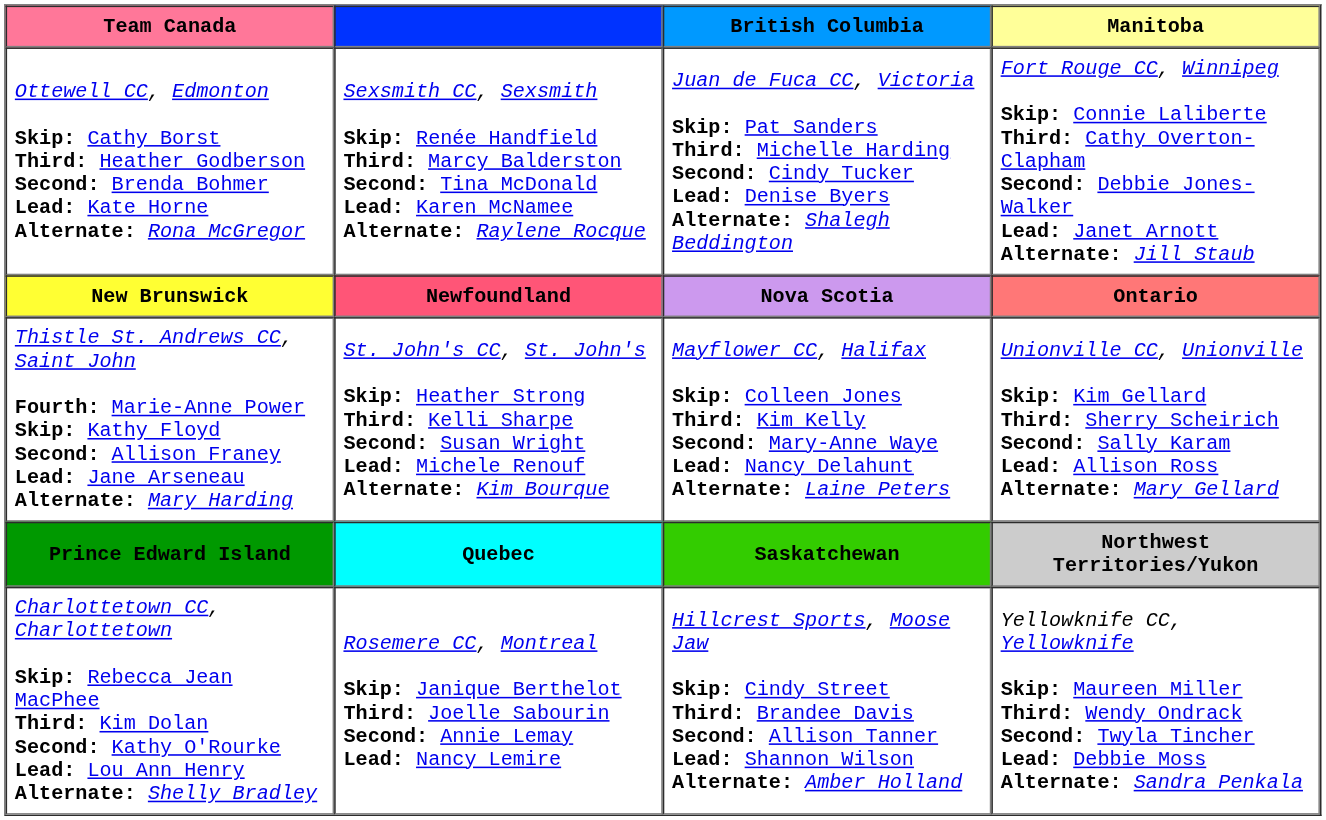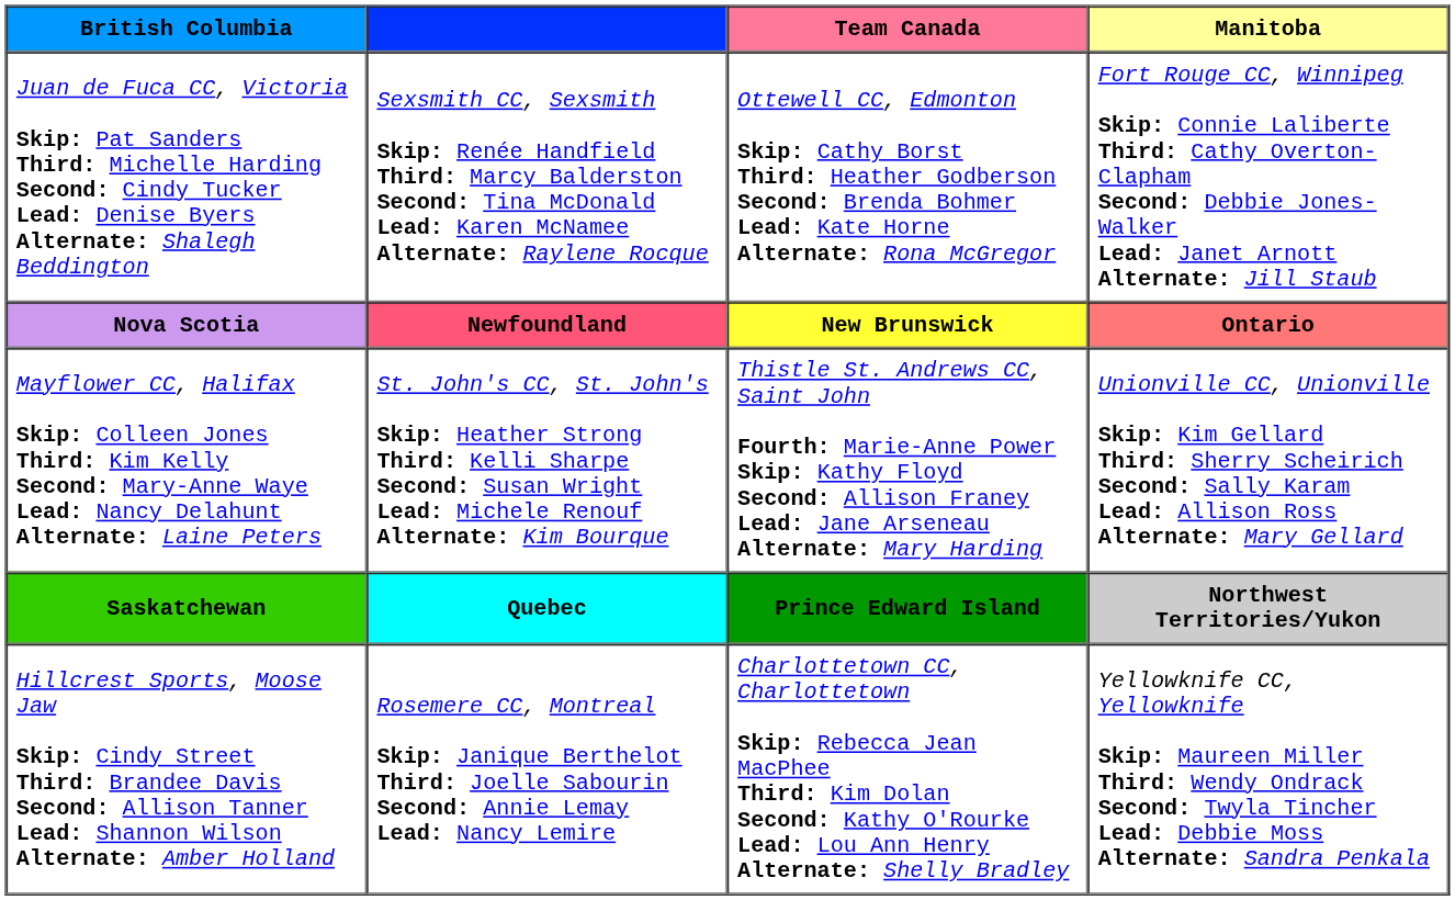columns swapped: Team Canada <-> British Columbia
